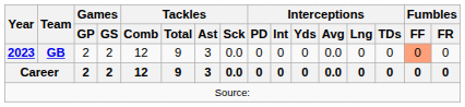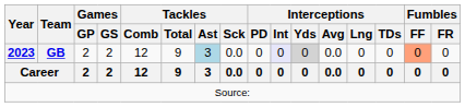2023 | Tackles / Ast: no background -> lightblue background
2023 | Interceptions / Int: no background -> lavender background
2023 | Interceptions / Yds: no background -> lightgrey background
